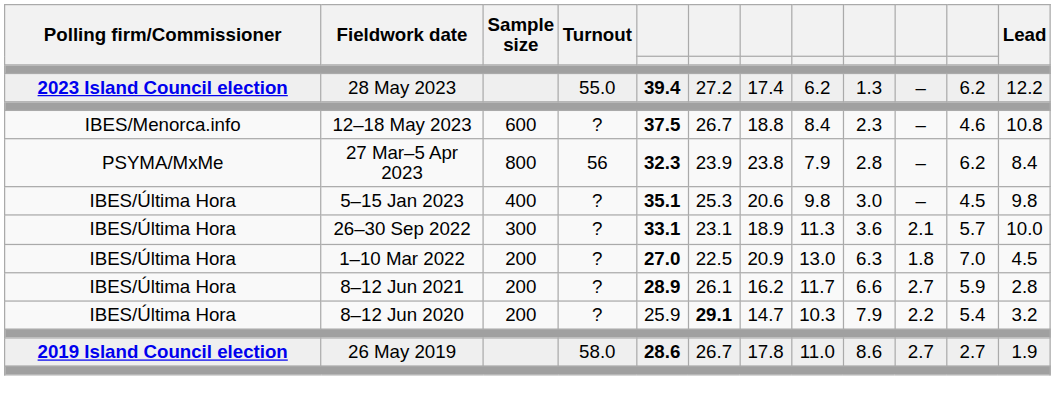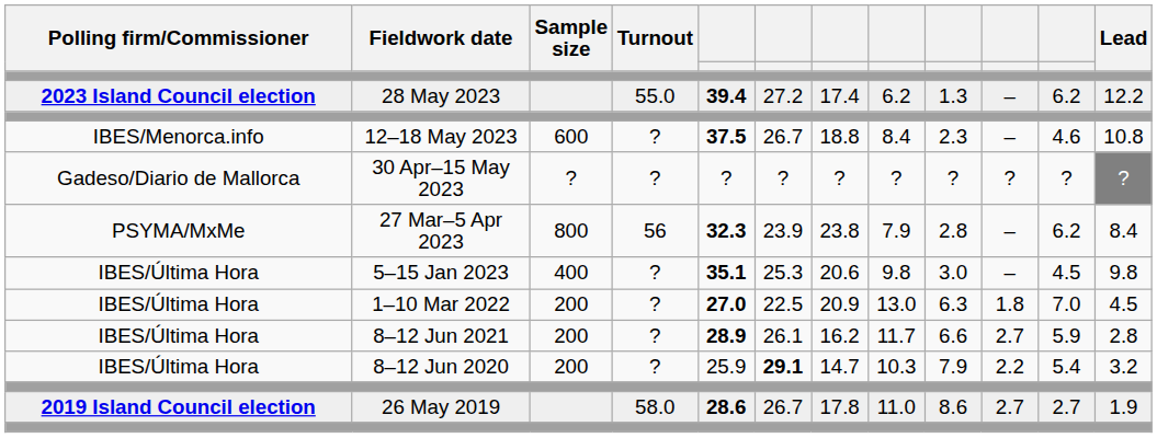+ row: Gadeso/Diario de Mallorca | 30 Apr–15 May 2023 | ? | ? | ? | ? | ? | ? | ? | ? | ? | ?
- row: IBES/Última Hora | 26–30 Sep 2022 | 300 | ? | 33.1 | 23.1 | 18.9 | 11.3 | 3.6 | 2.1 | 5.7 | 10.0
